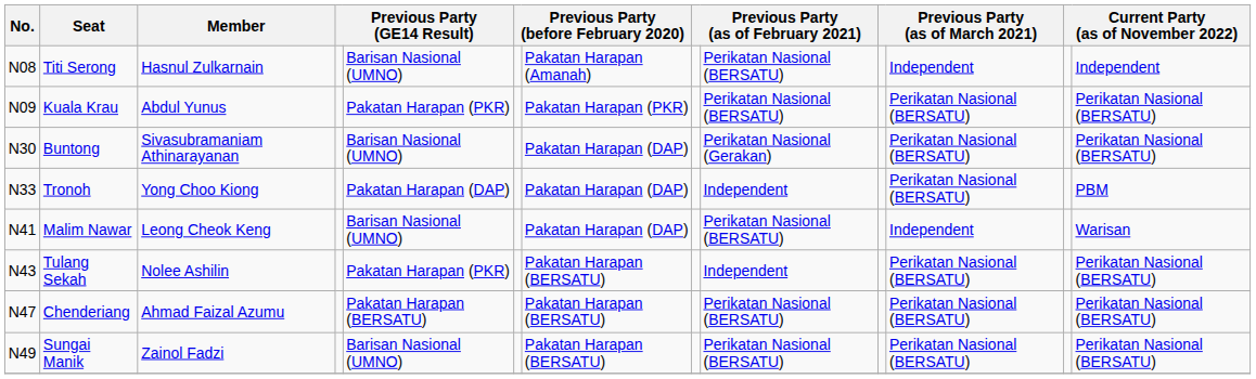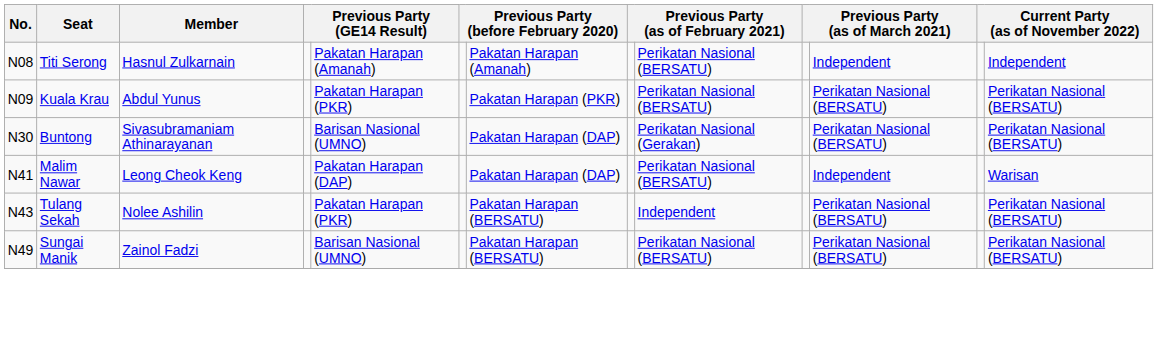Titi Serong | column 5: Barisan Nasional (UMNO) -> Pakatan Harapan (Amanah)
- row: N33 | Tronoh | Yong Choo Kiong | Pakatan Harapan (DAP) | Pakatan Harapan (DAP) | Independent | Perikatan Nasional (BERSATU) | PBM
Malim Nawar | column 5: Barisan Nasional (UMNO) -> Pakatan Harapan (DAP)
- row: N47 | Chenderiang | Ahmad Faizal Azumu | Pakatan Harapan (BERSATU) | Pakatan Harapan (BERSATU) | Perikatan Nasional (BERSATU) | Perikatan Nasional (BERSATU) | Perikatan Nasional (BERSATU)
